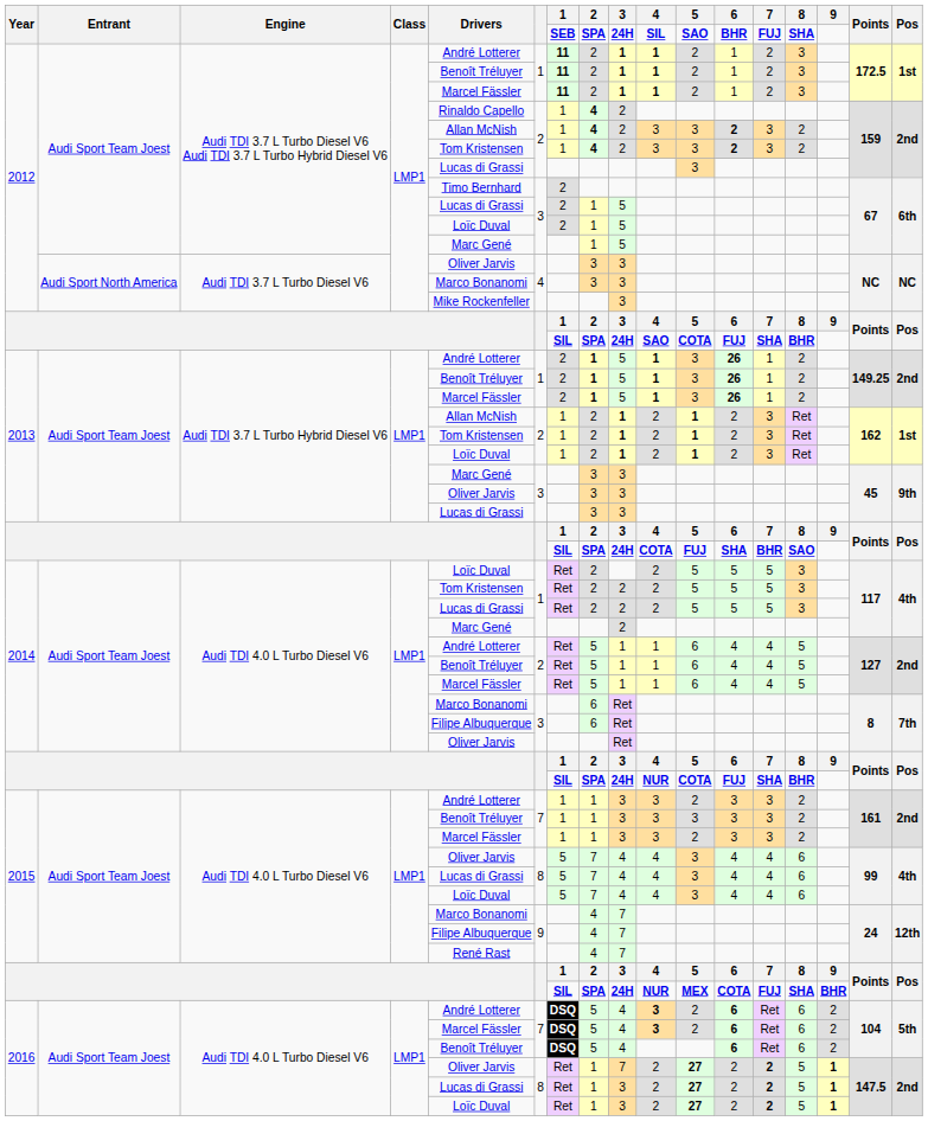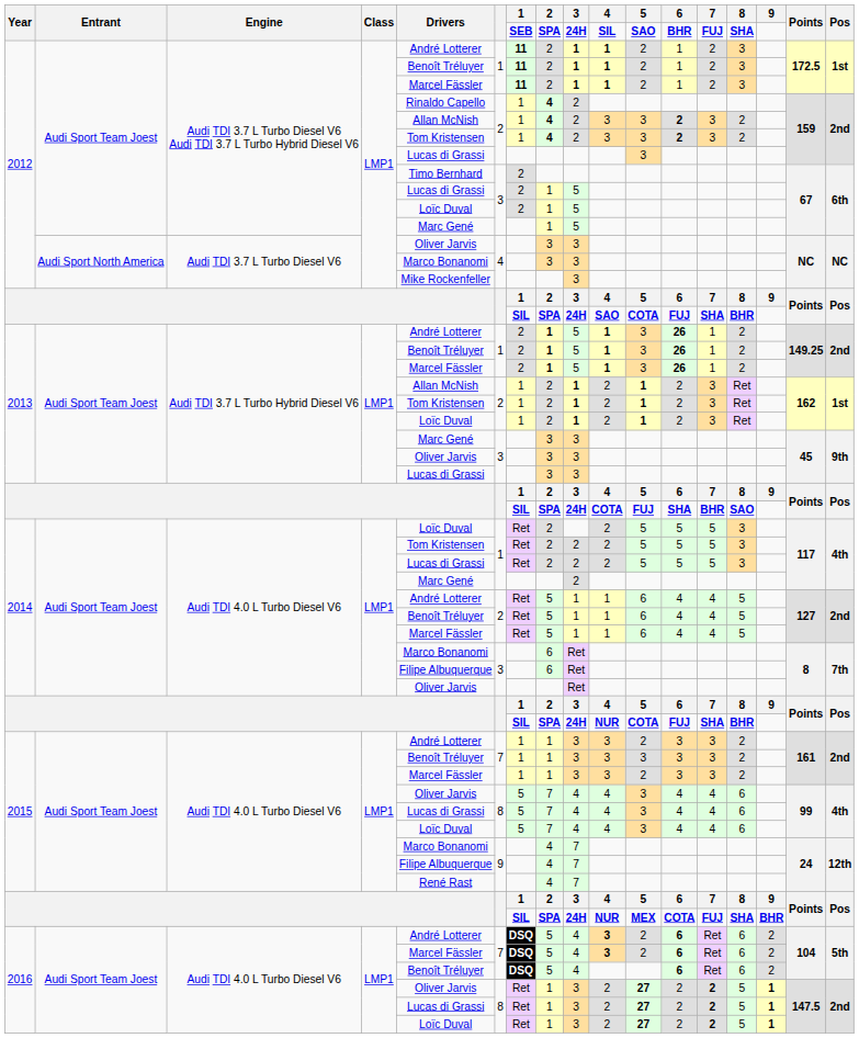row 56 | 3: 7 -> 3
